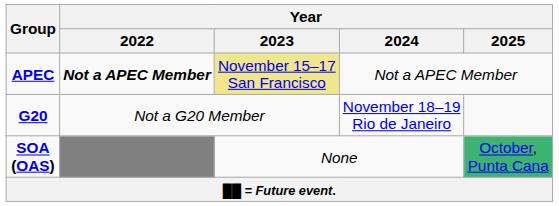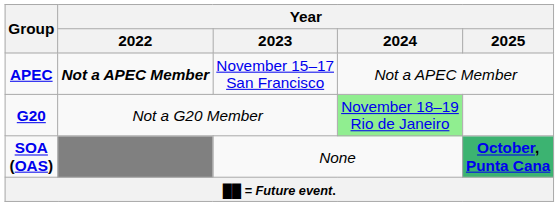APEC | Year / 2023: khaki background -> no background
G20 | Year / 2024: no background -> lightgreen background
SOA (OAS) | Year / 2025: normal -> bold
